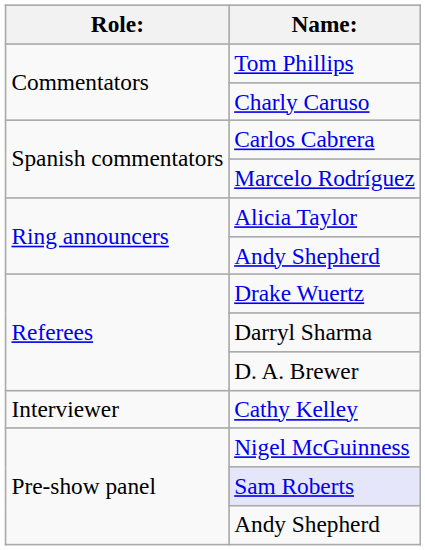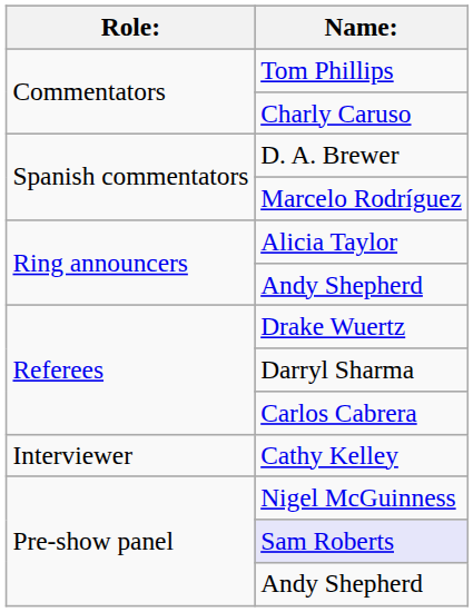row 4 | Name:: Carlos Cabrera -> D. A. Brewer
row 10 | Name:: D. A. Brewer -> Carlos Cabrera
